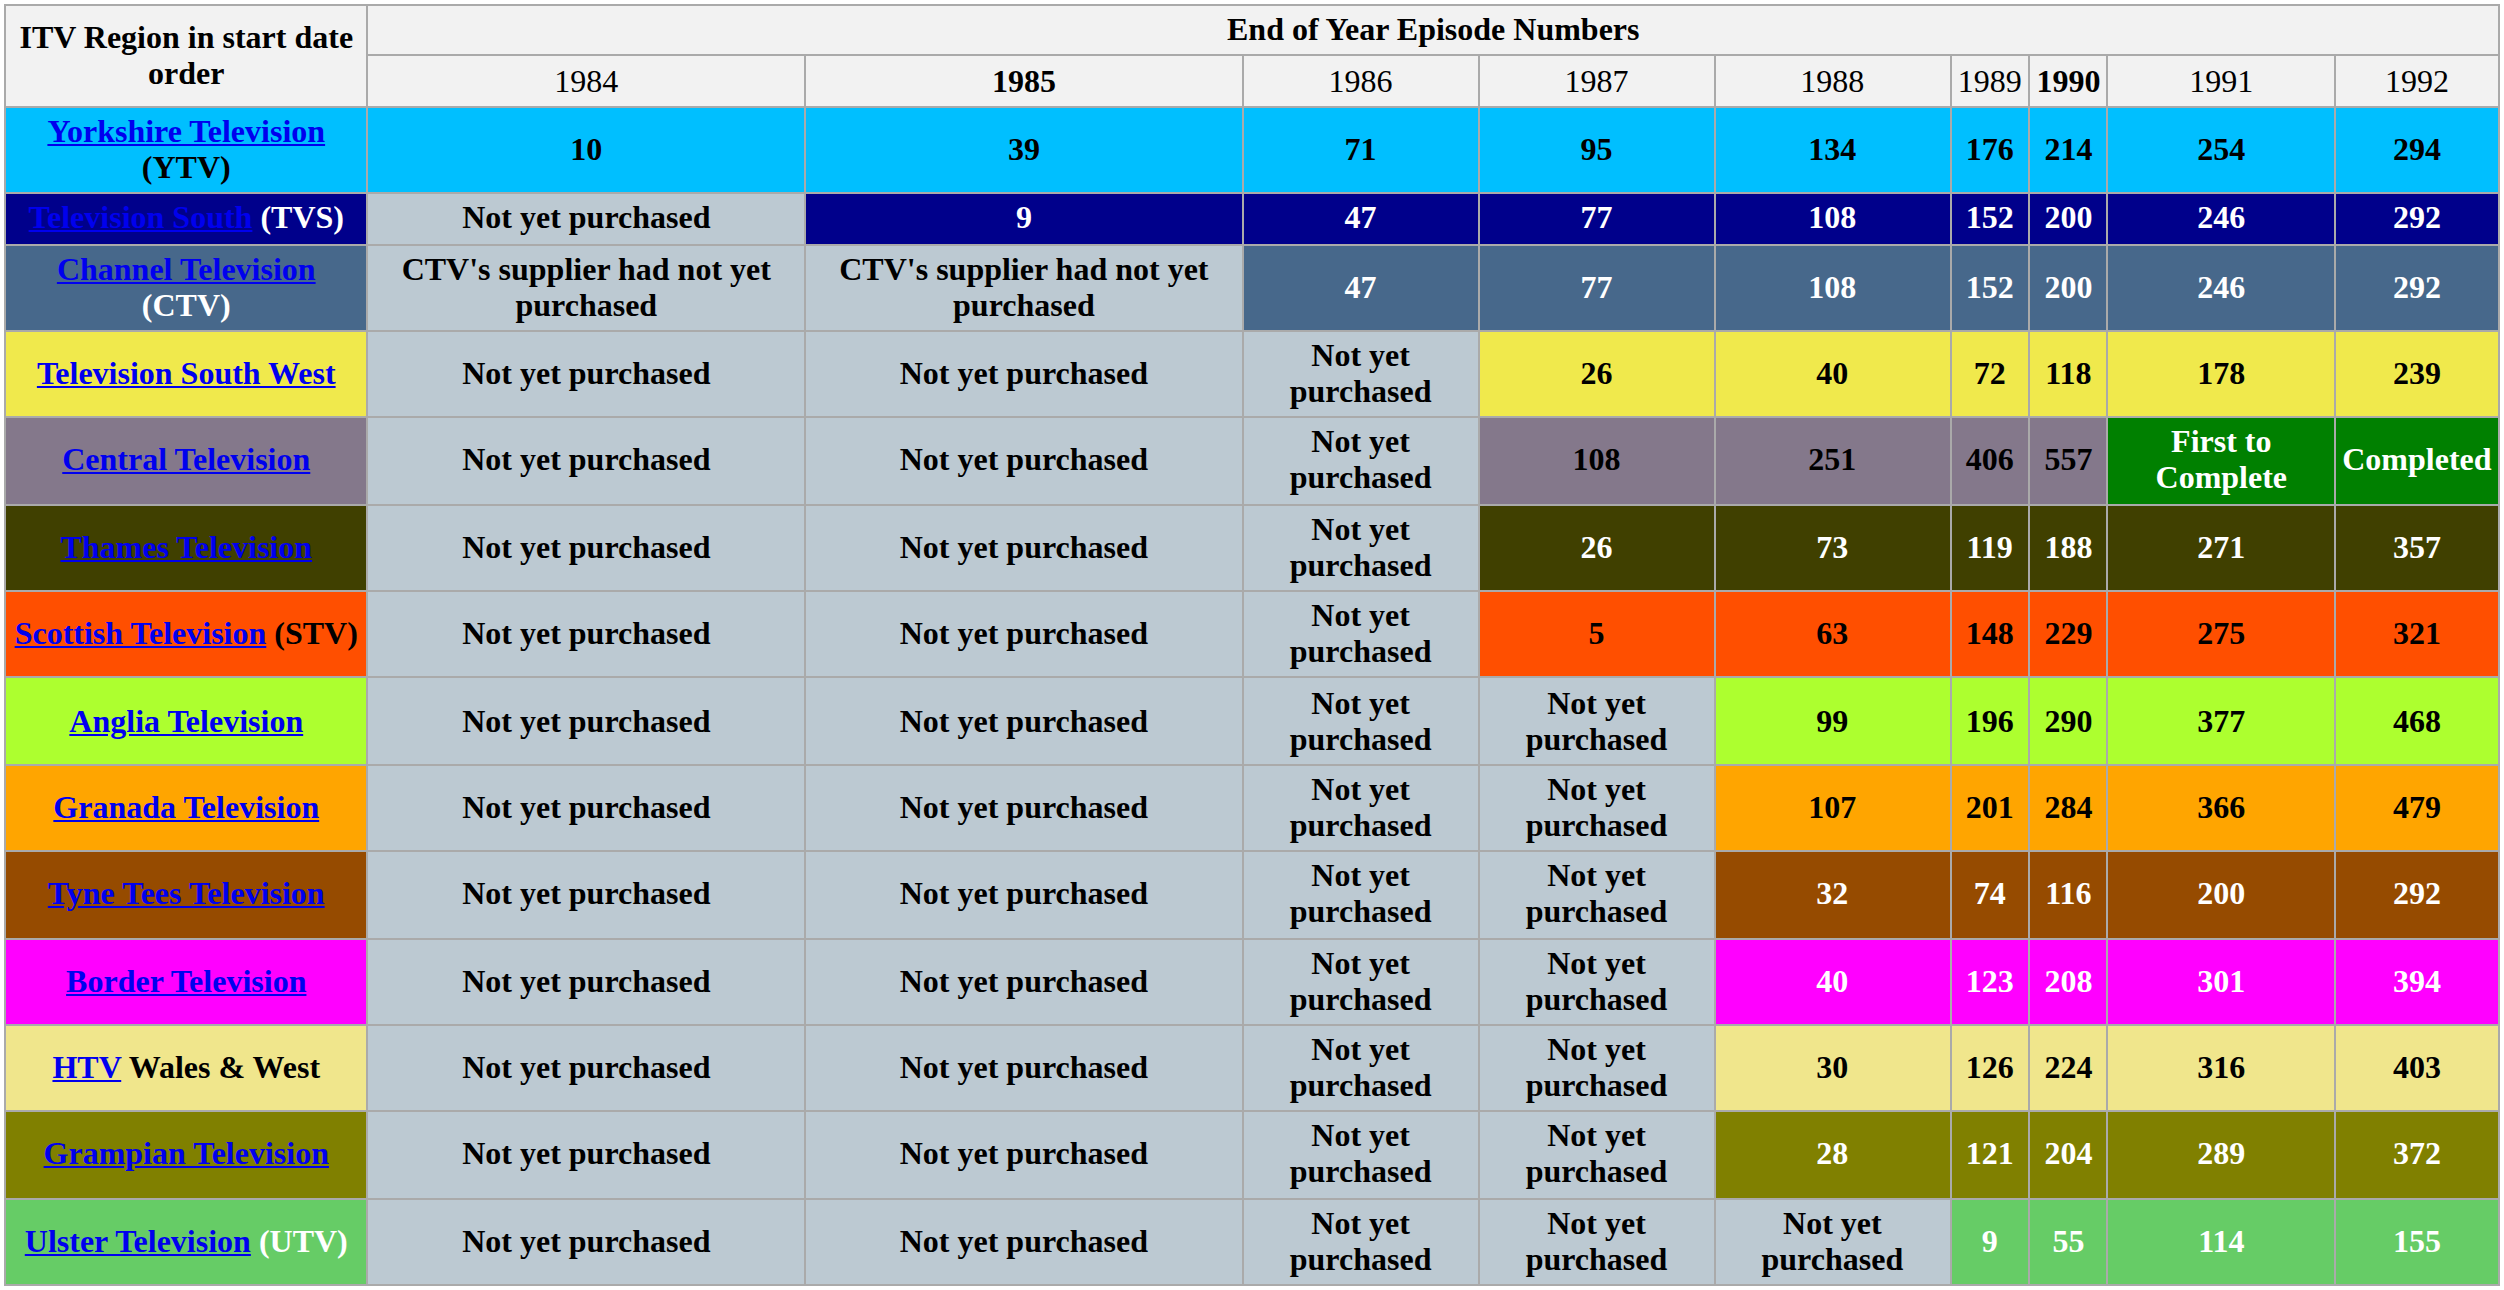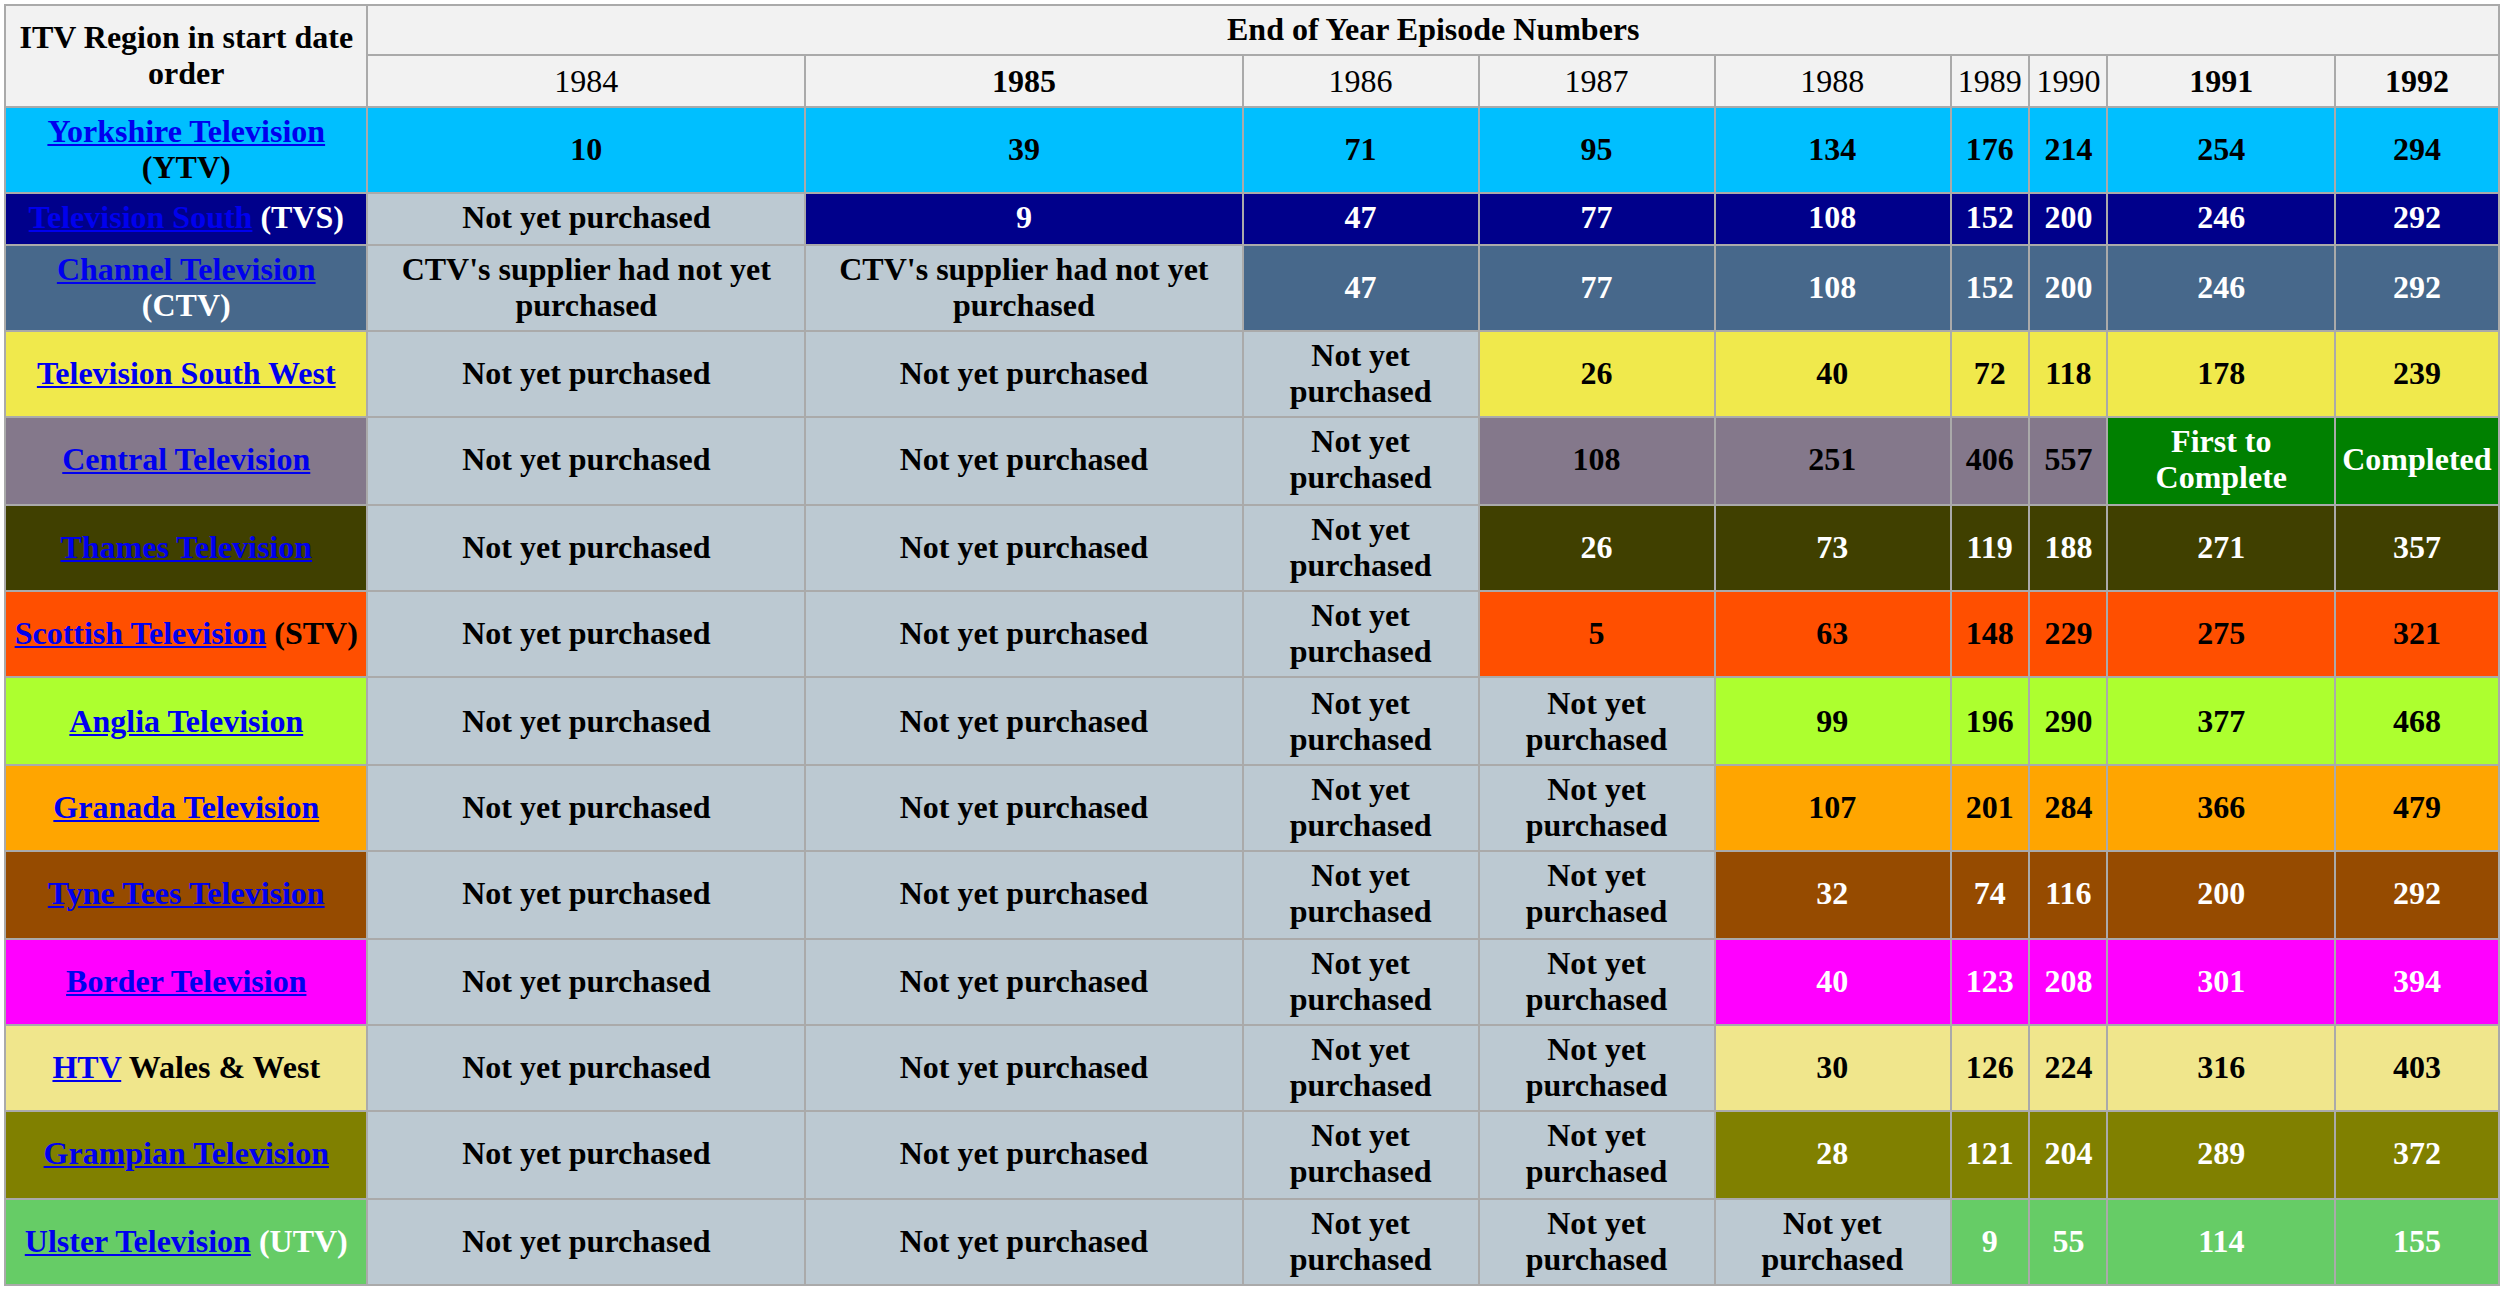row 2 | column 8: bold -> normal
row 2 | column 9: normal -> bold
row 2 | column 10: normal -> bold
